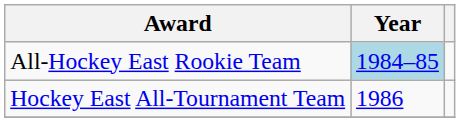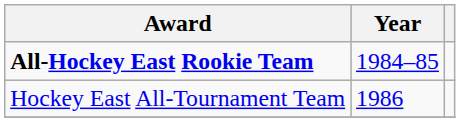row 2 | Award: normal -> bold
row 2 | Year: lightblue background -> no background
